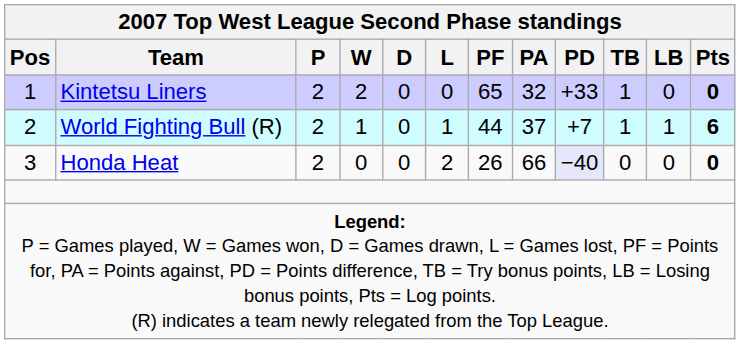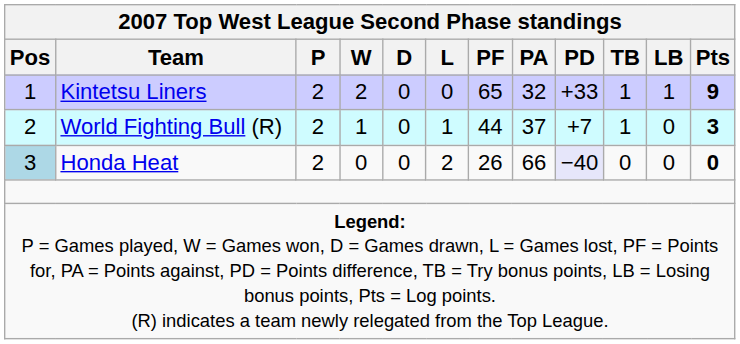Kintetsu Liners | LB: 0 -> 1
Kintetsu Liners | Pts: 0 -> 9
World Fighting Bull (R) | LB: 1 -> 0
World Fighting Bull (R) | Pts: 6 -> 3
Honda Heat | Pos: no background -> lightblue background
